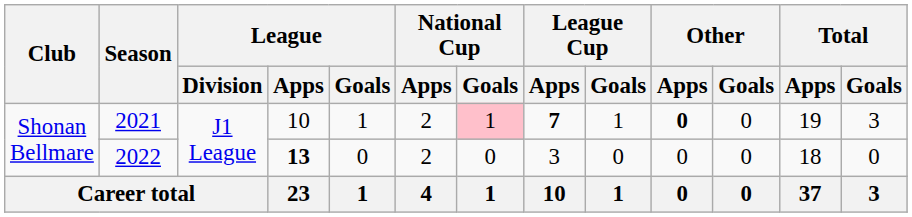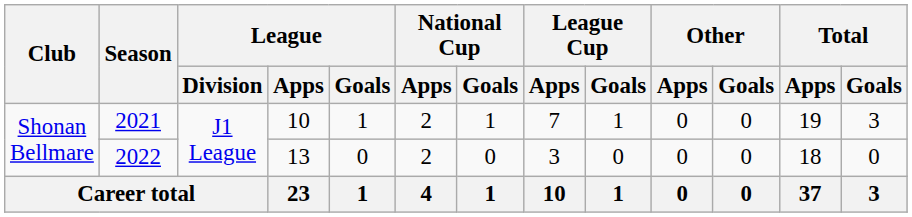2021 | National Cup / Goals: pink background -> no background
2021 | League Cup / Apps: bold -> normal
2021 | Other / Apps: bold -> normal
2022 | League / Apps: bold -> normal
